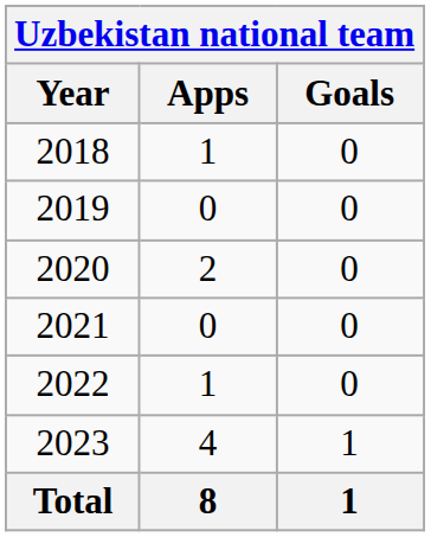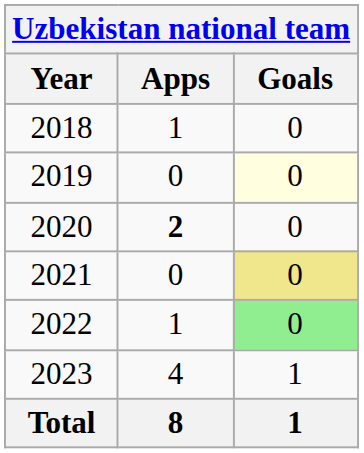2019 | Goals: no background -> lightyellow background
2020 | Apps: normal -> bold
2021 | Goals: no background -> khaki background
2022 | Goals: no background -> lightgreen background
